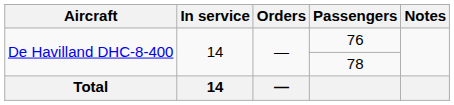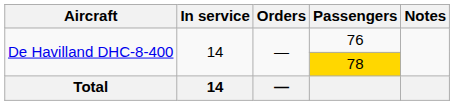78 | Passengers: no background -> gold background
